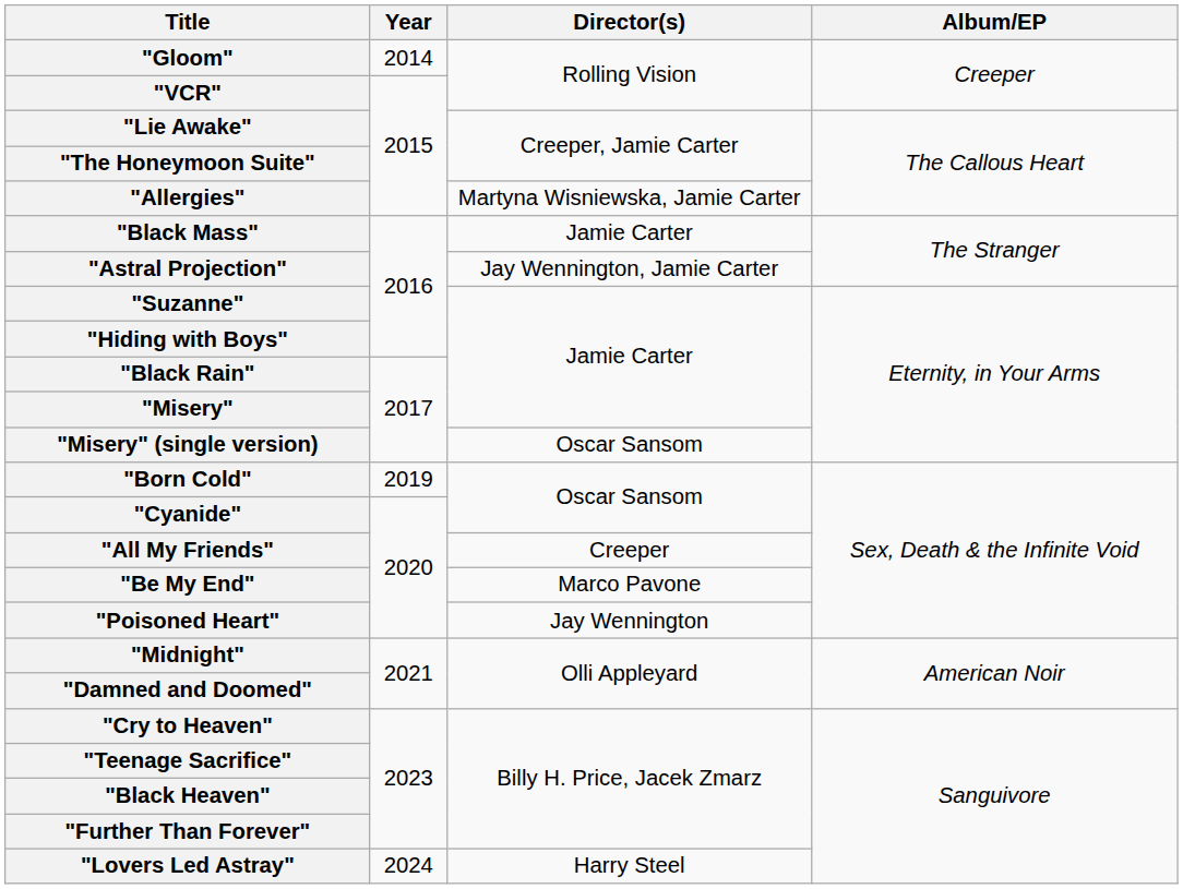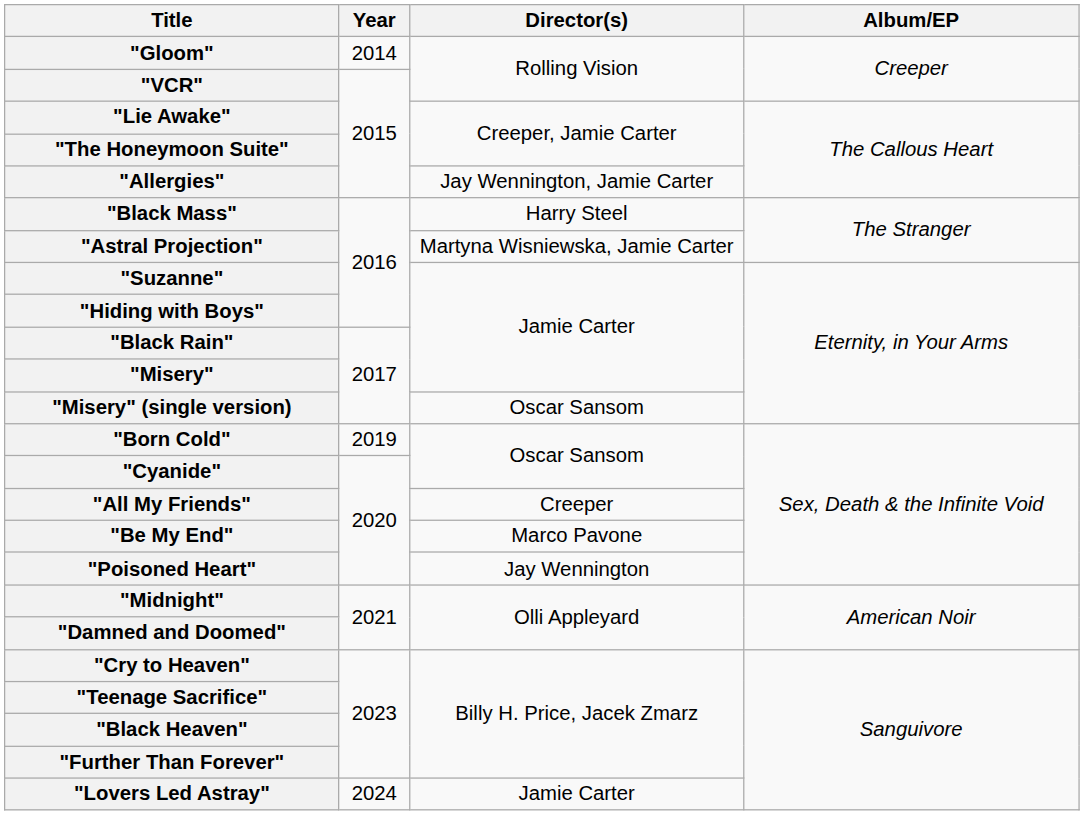"Allergies" | Director(s): Martyna Wisniewska, Jamie Carter -> Jay Wennington, Jamie Carter
"Black Mass" | Director(s): Jamie Carter -> Harry Steel
"Astral Projection" | Director(s): Jay Wennington, Jamie Carter -> Martyna Wisniewska, Jamie Carter
"Lovers Led Astray" | Director(s): Harry Steel -> Jamie Carter
